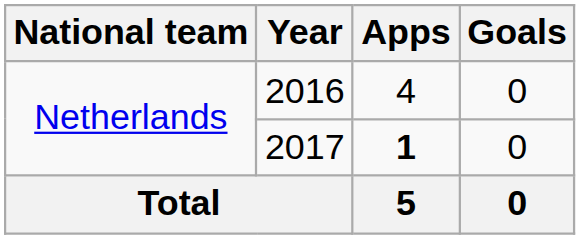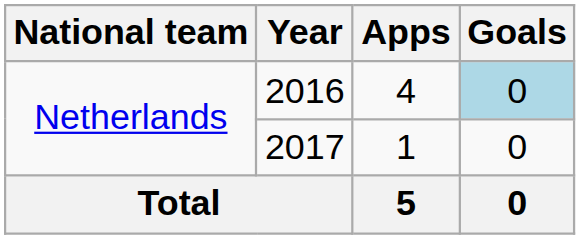2016 | Goals: no background -> lightblue background
2017 | Apps: bold -> normal
